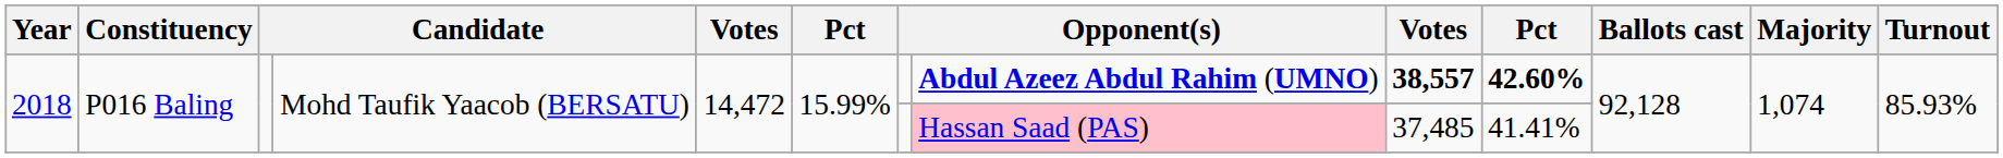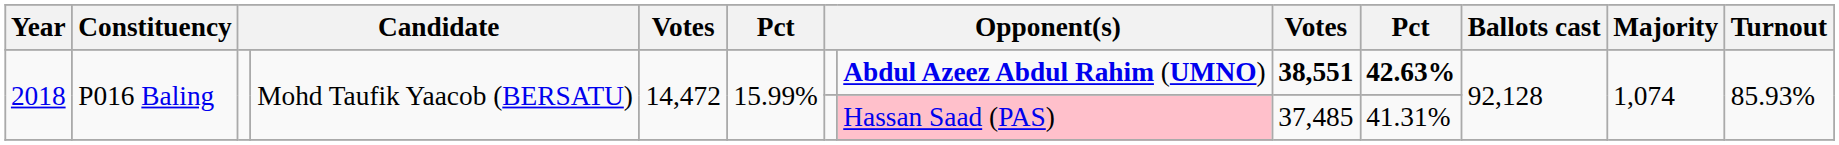row 2 | column 9: 38,557 -> 38,551
row 2 | column 10: 42.60% -> 42.63%
row 3 | column 10: 41.41% -> 41.31%
